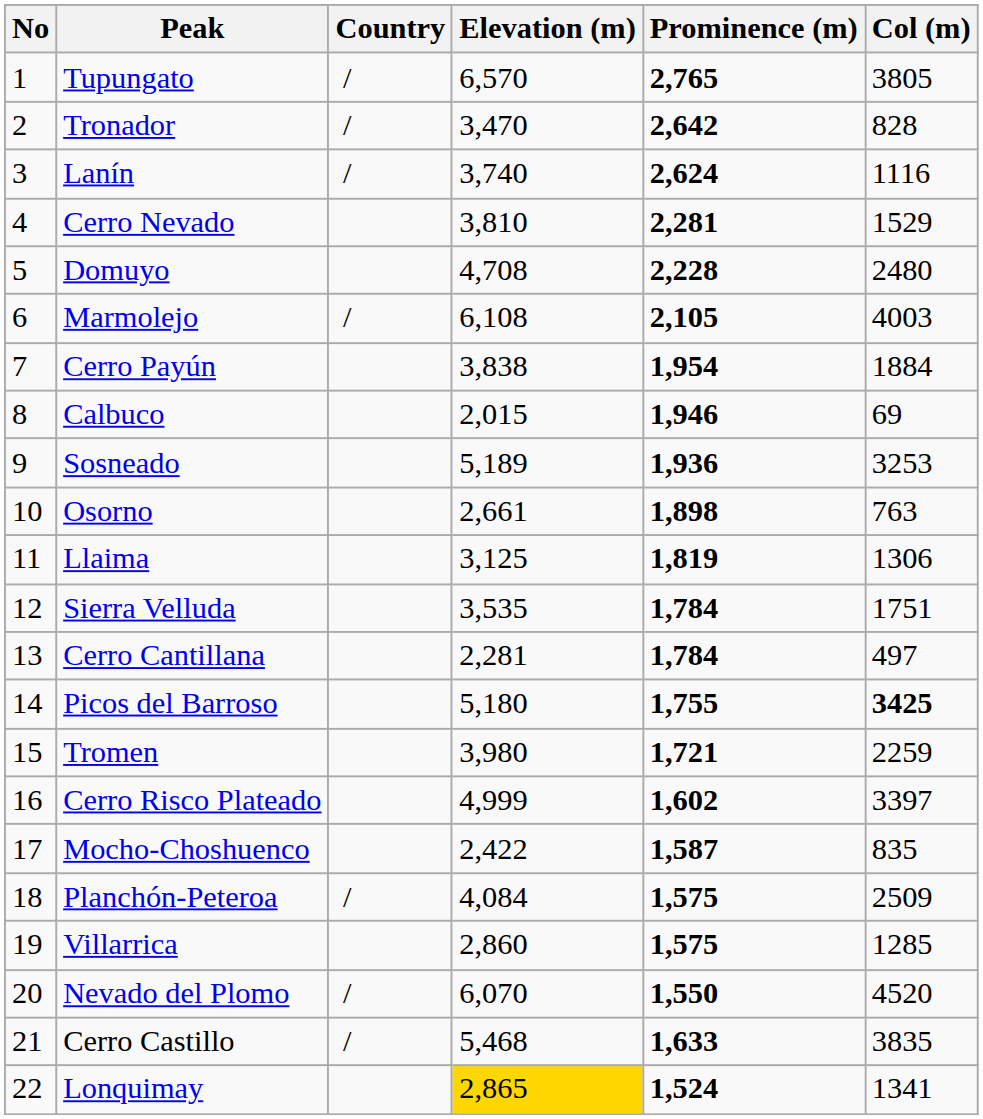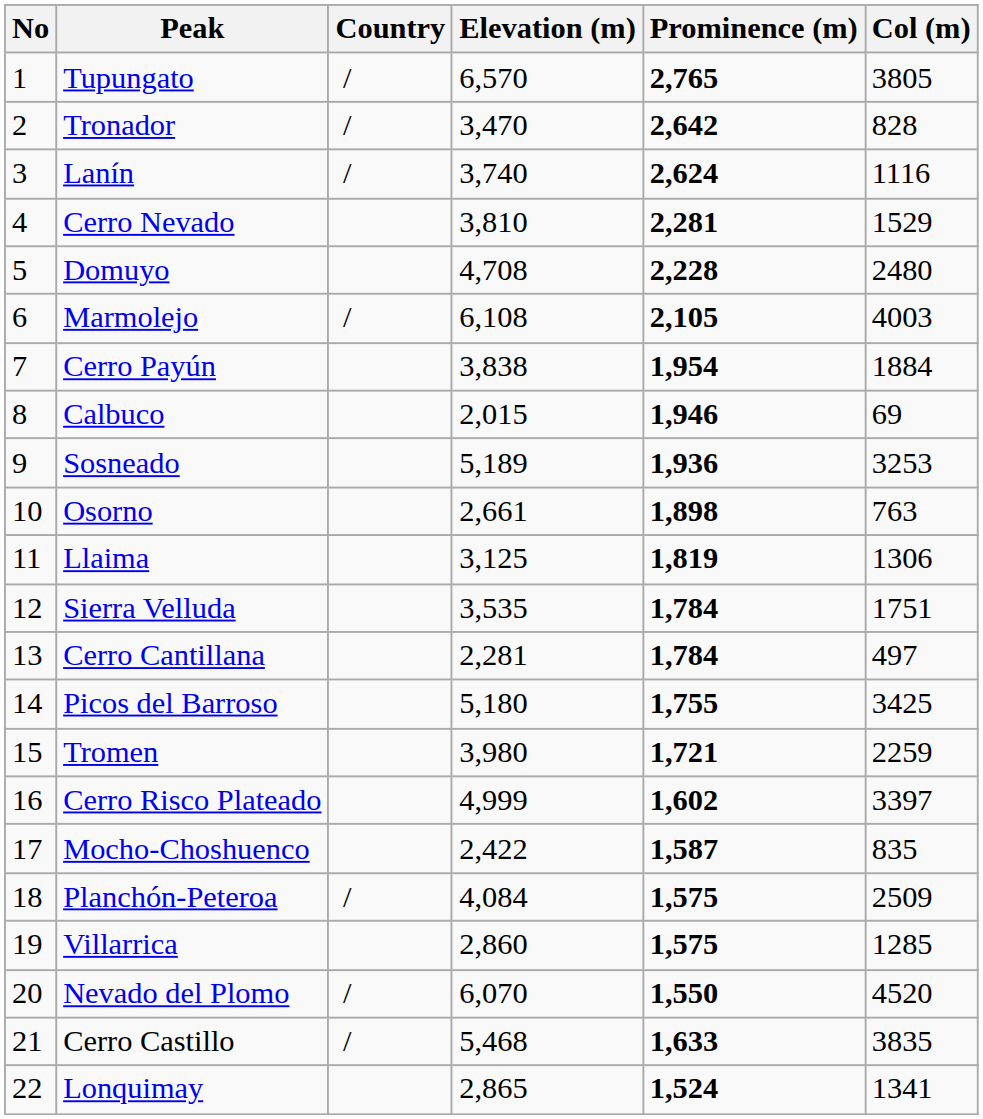Picos del Barroso | Col (m): bold -> normal
Lonquimay | Elevation (m): gold background -> no background
